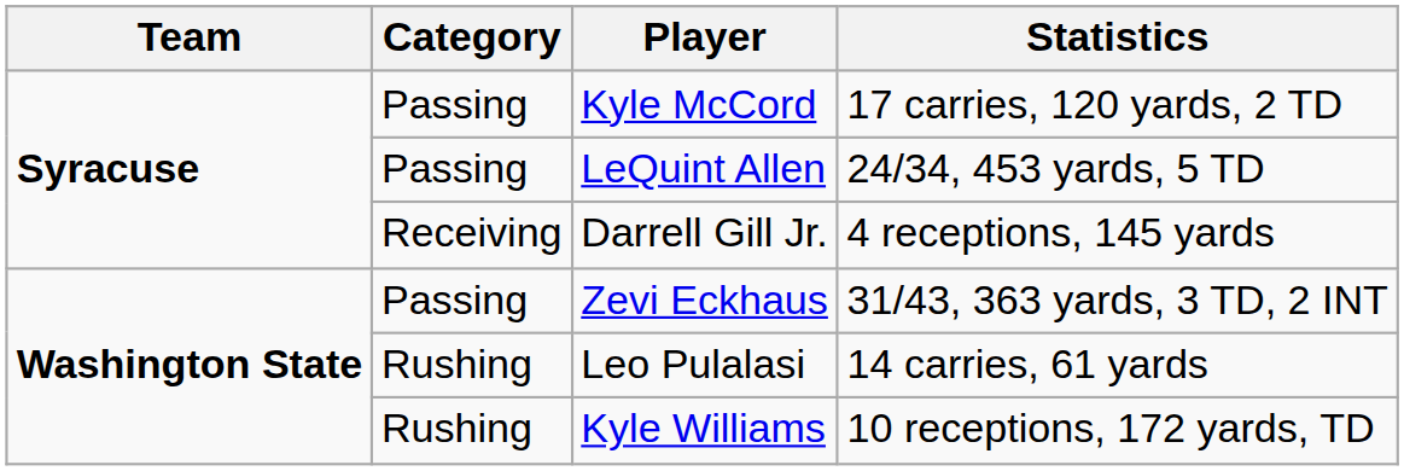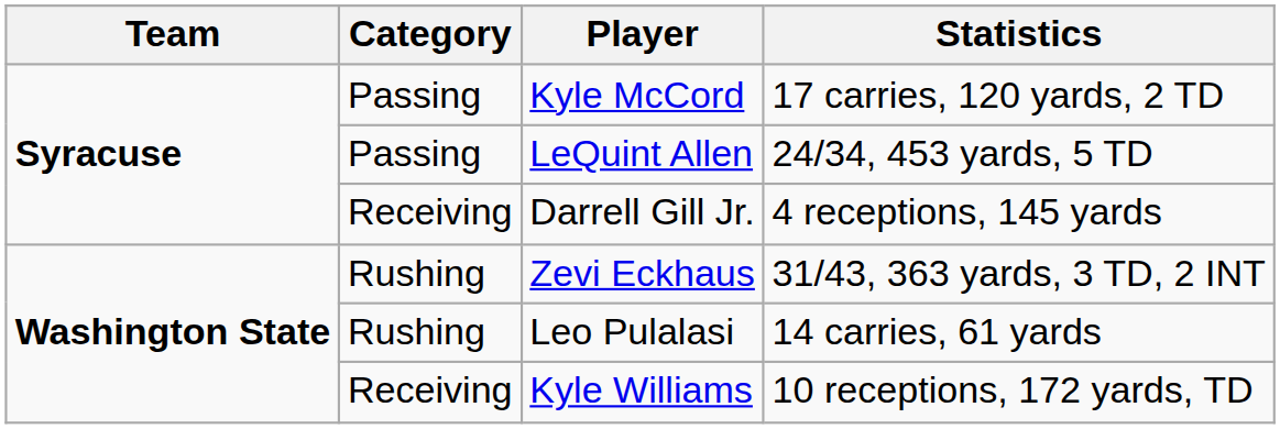Zevi Eckhaus | Category: Passing -> Rushing
Kyle Williams | Category: Rushing -> Receiving
